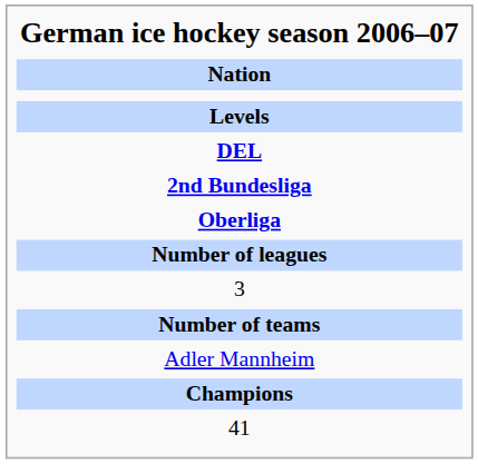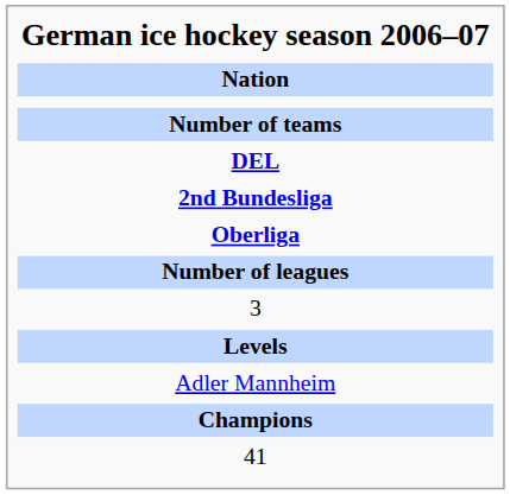row 3 | column 1: Levels -> Number of teams
row 9 | column 1: Number of teams -> Levels
